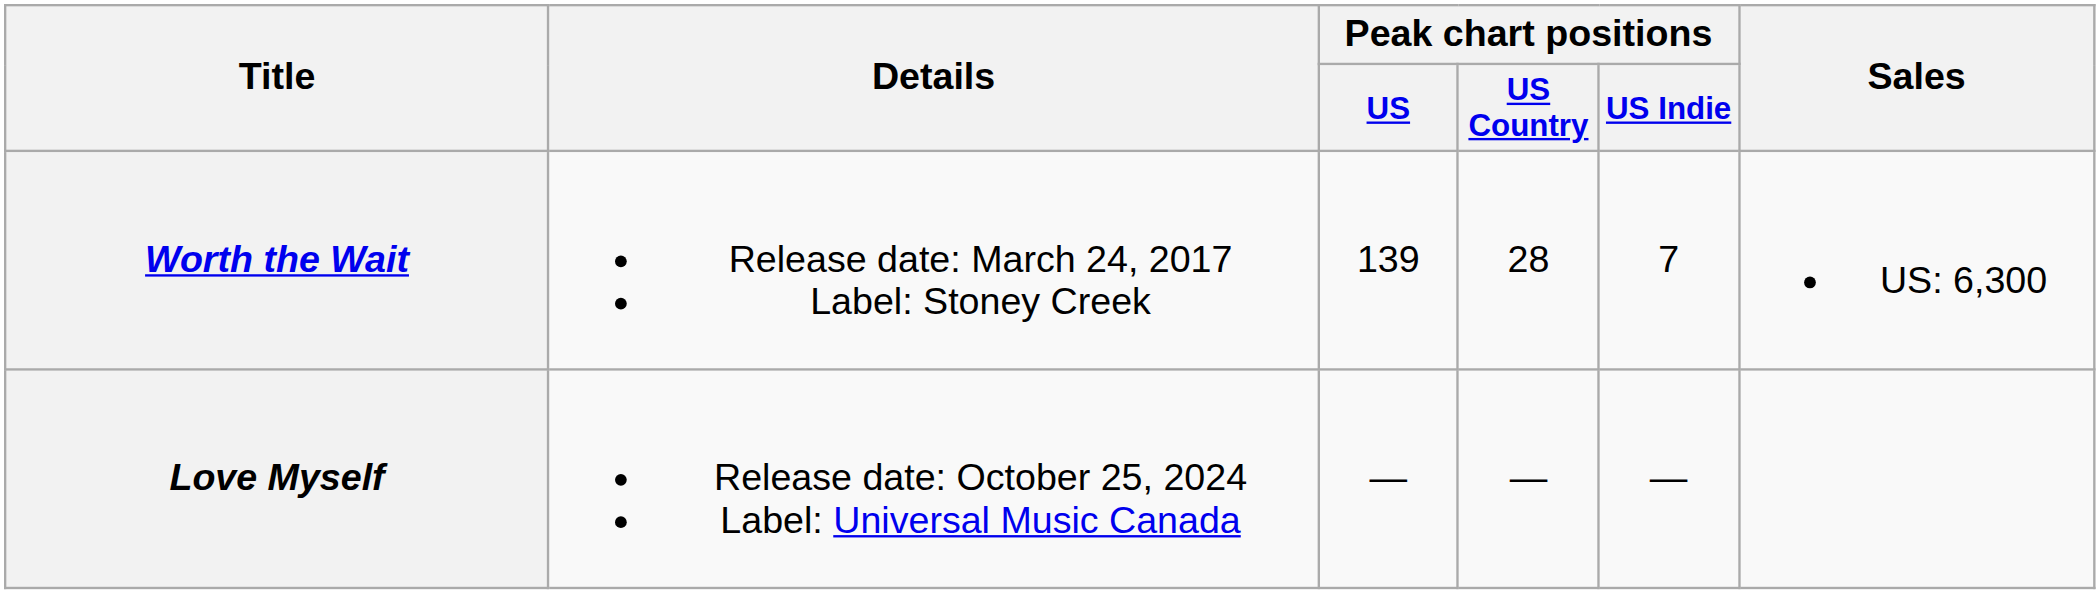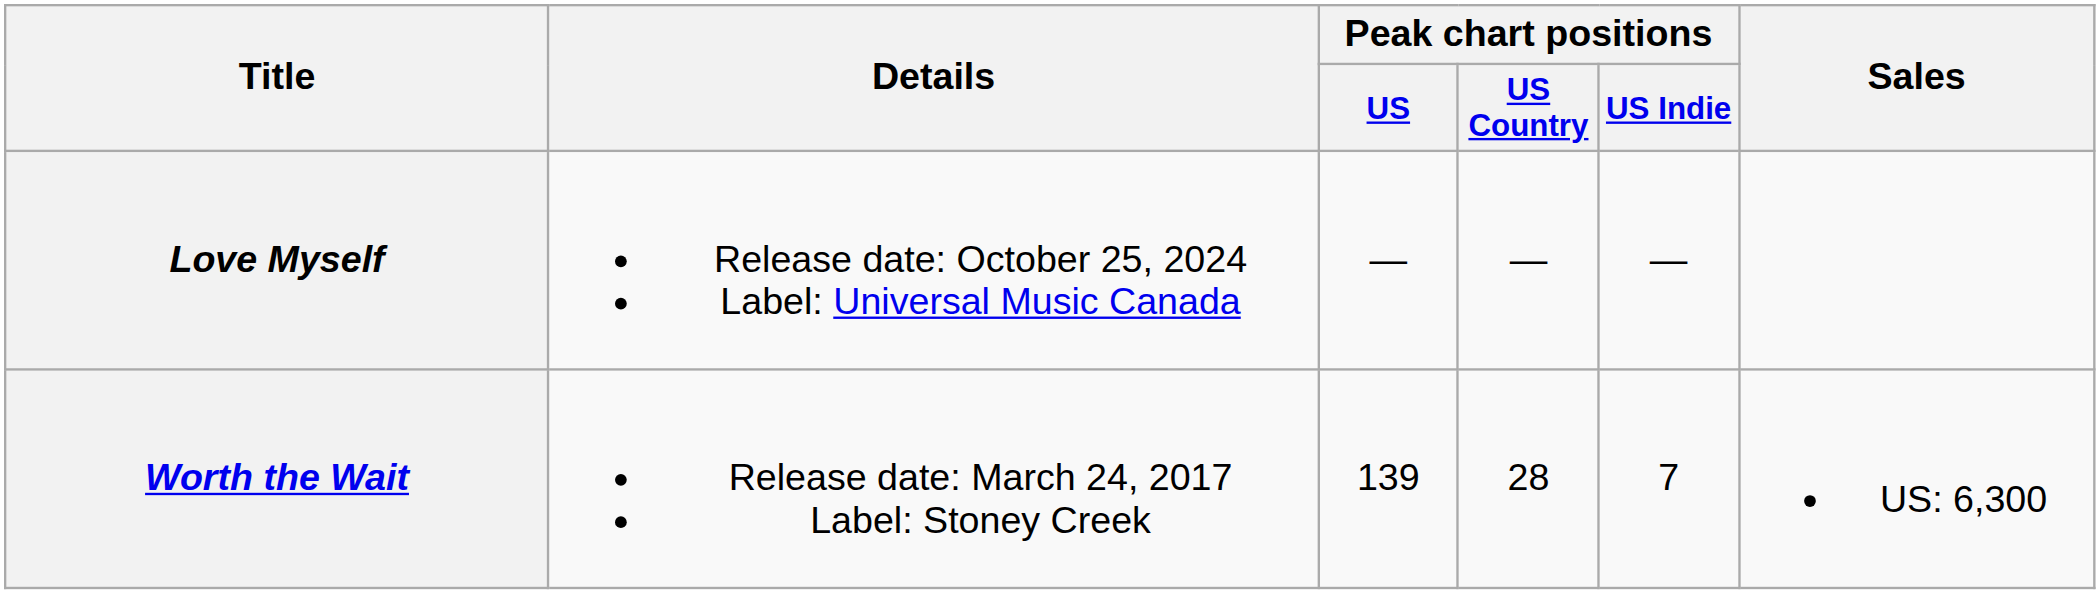rows swapped: Worth the Wait <-> Love Myself
